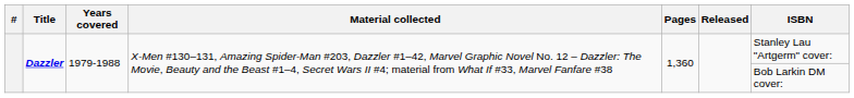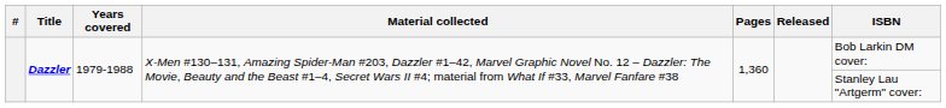row 2 | ISBN: Stanley Lau "Artgerm" cover: -> Bob Larkin DM cover:
row 3 | ISBN: Bob Larkin DM cover: -> Stanley Lau "Artgerm" cover:
